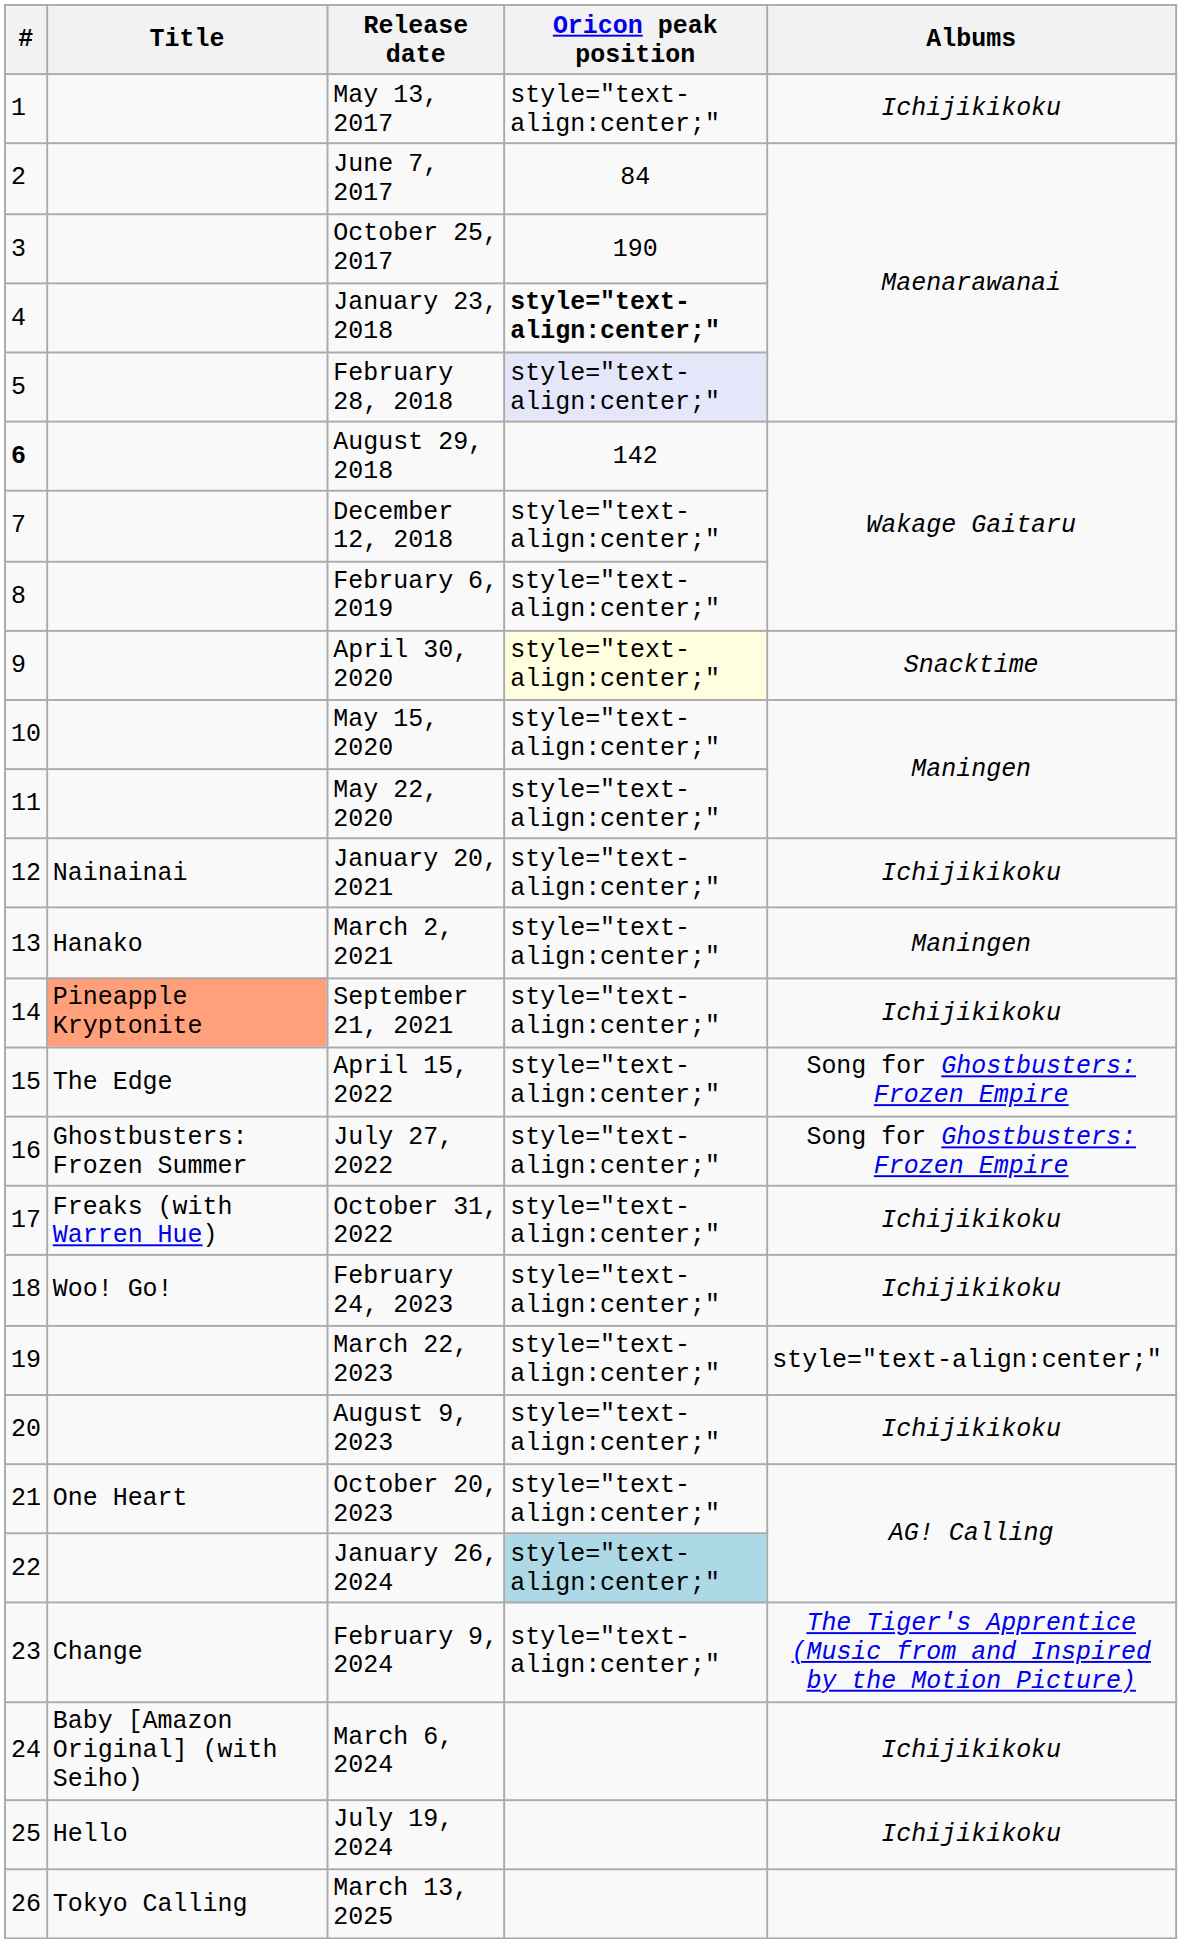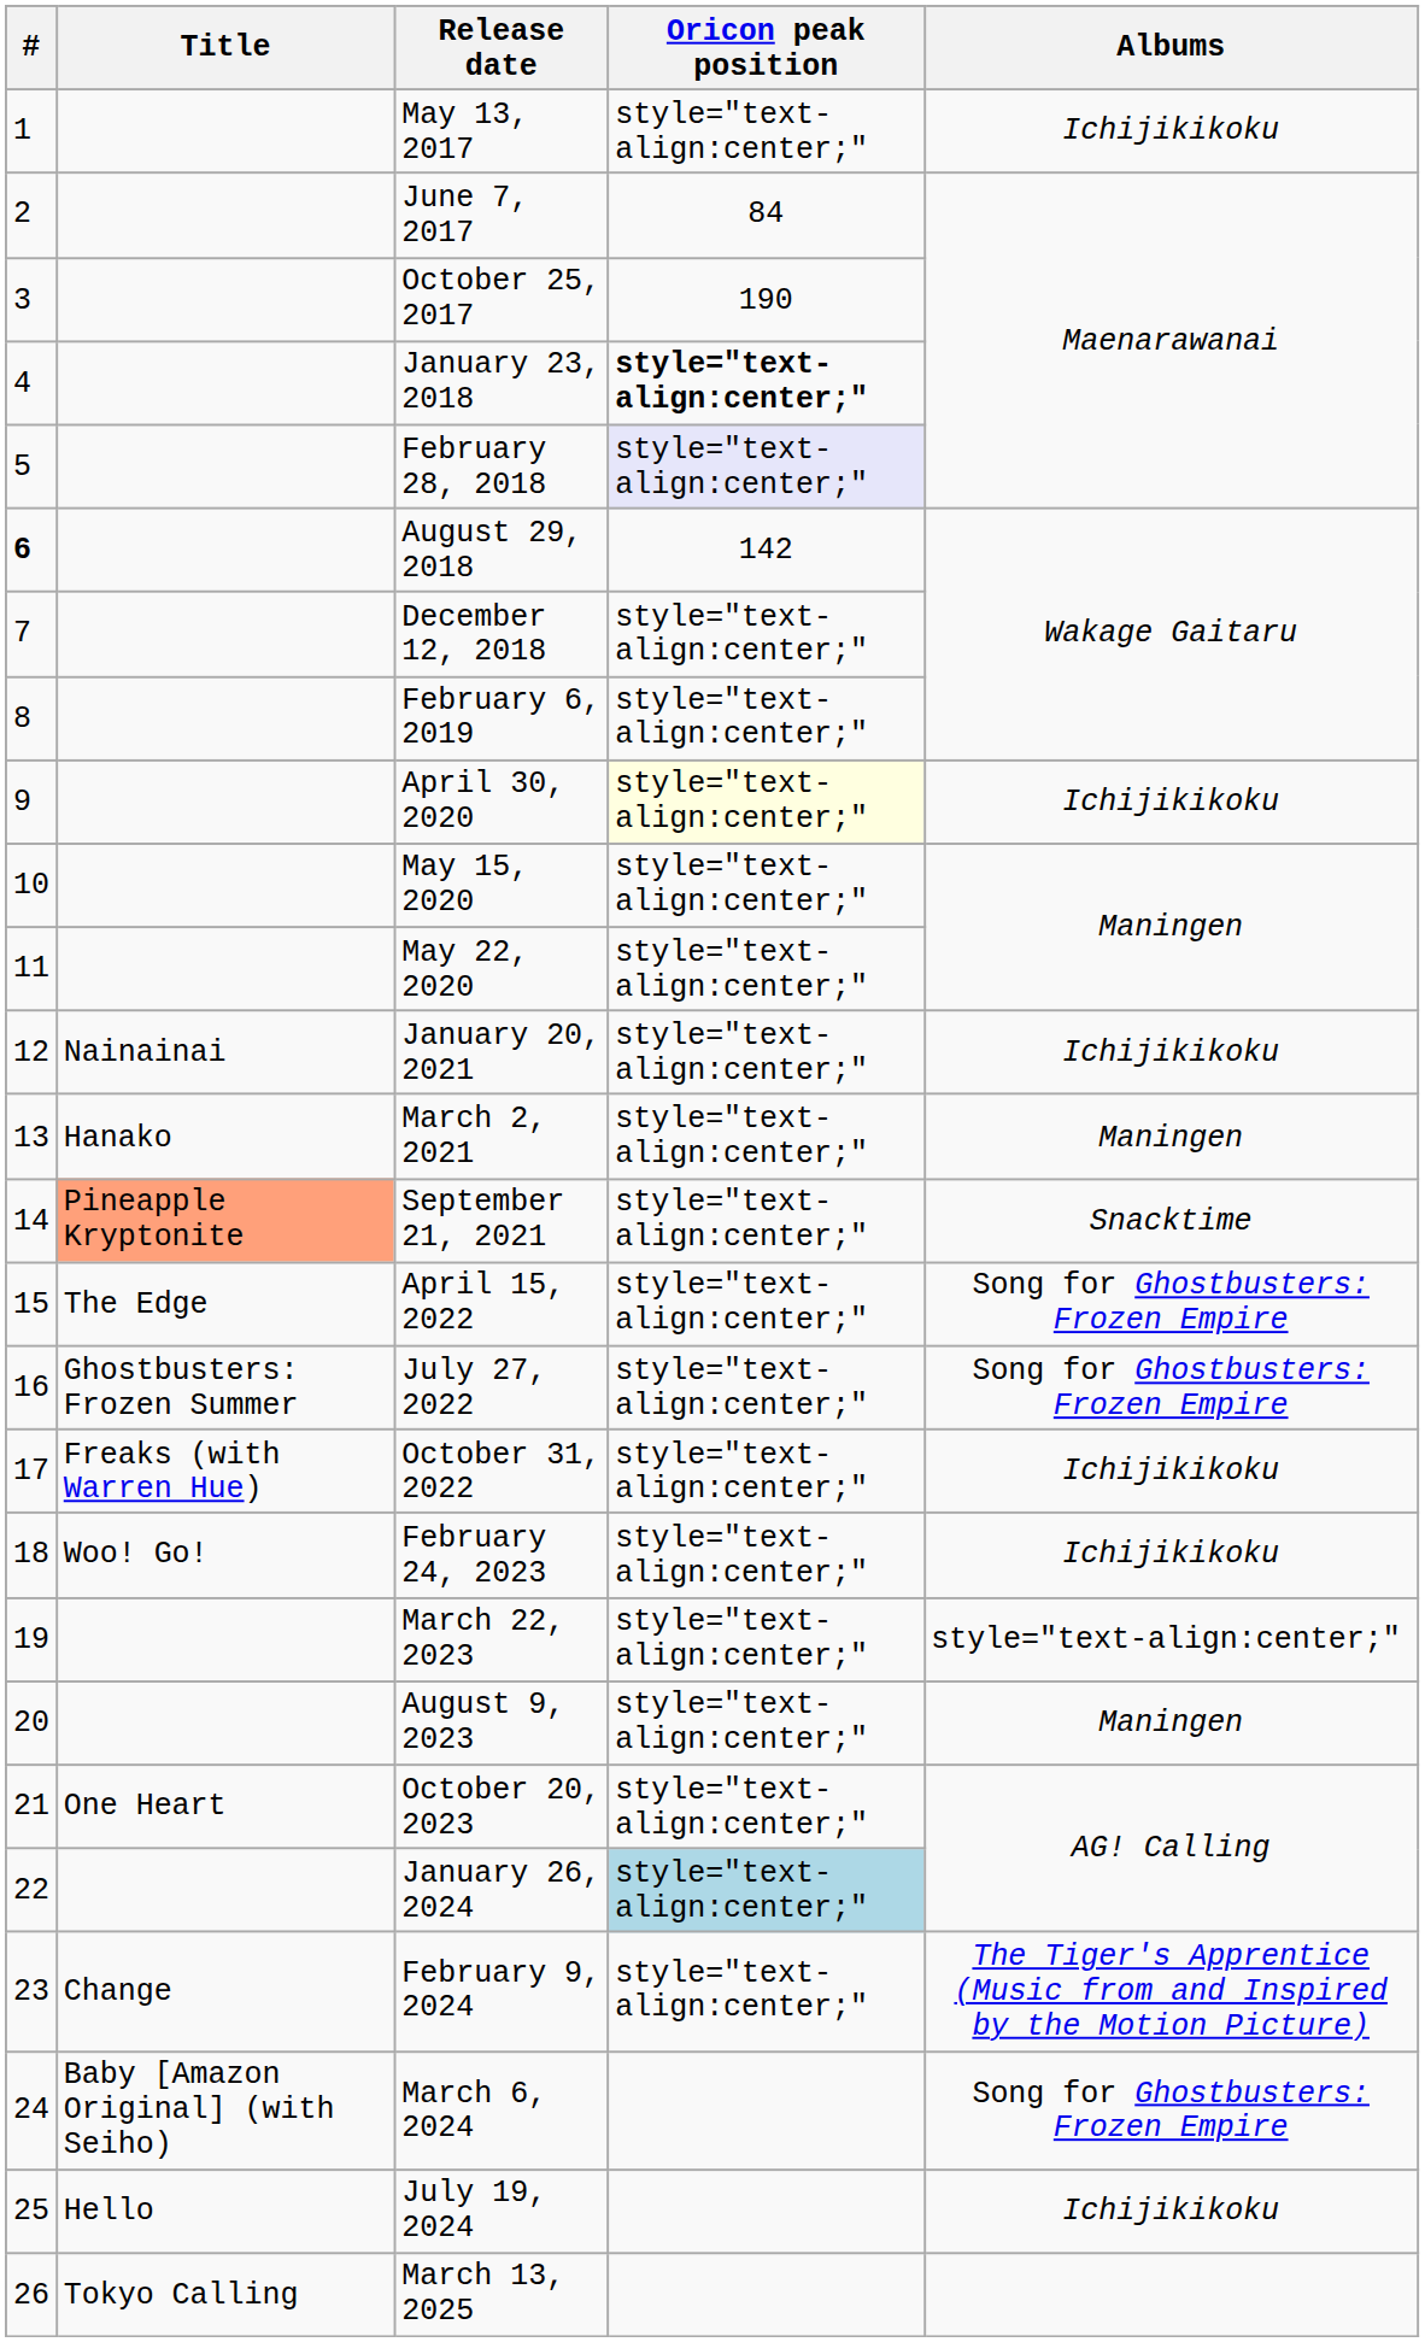April 30, 2020 | Albums: Snacktime -> Ichijikikoku
September 21, 2021 | Albums: Ichijikikoku -> Snacktime
August 9, 2023 | Albums: Ichijikikoku -> Maningen
March 6, 2024 | Albums: Ichijikikoku -> Song for Ghostbusters: Frozen Empire
